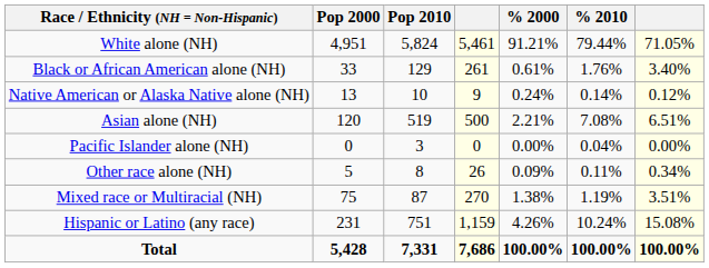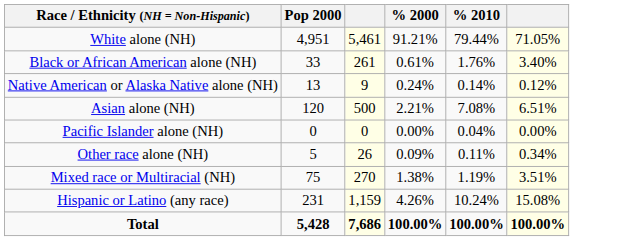- column: Pop 2010 | 5,824 | 129 | 10 | 519 | 3 | 8 | 87 | 751 | 7,331
